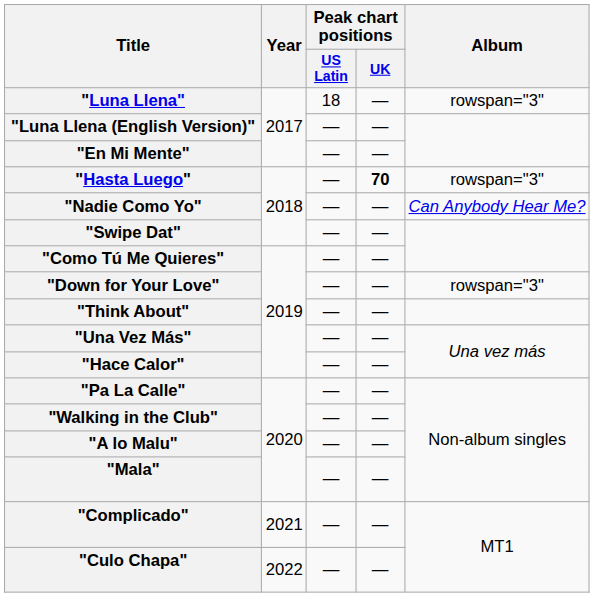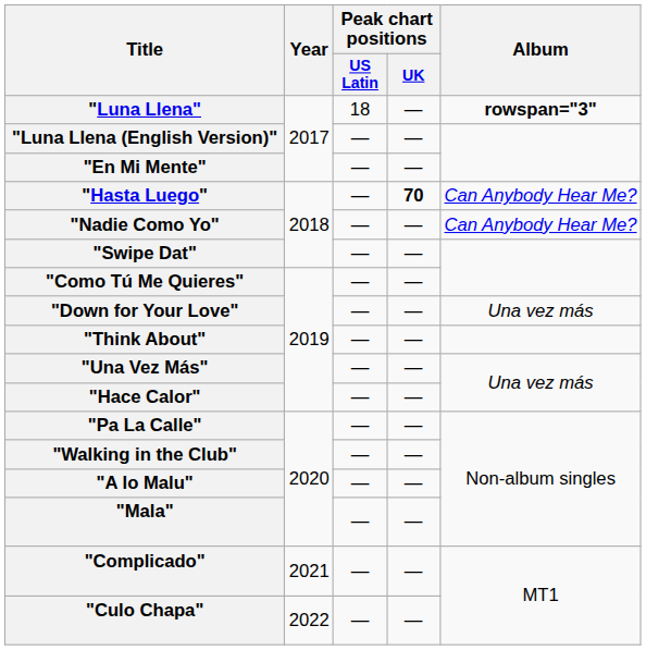"Luna Llena" | Album: normal -> bold
"Hasta Luego" | Album: rowspan="3" -> Can Anybody Hear Me?
"Down for Your Love" | Album: rowspan="3" -> Una vez más
